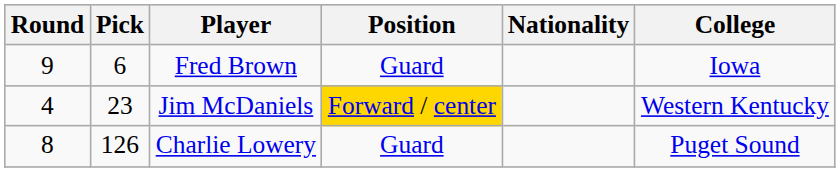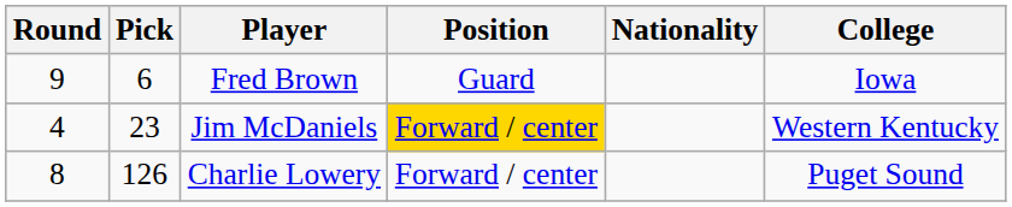Charlie Lowery | Position: Guard -> Forward / center
